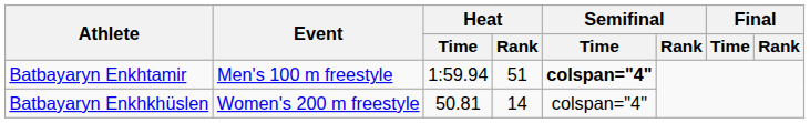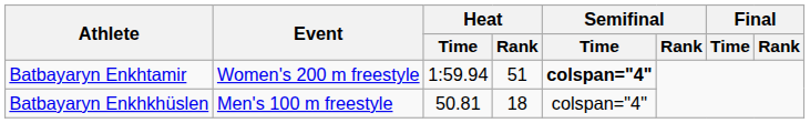Batbayaryn Enkhtamir | Event: Men's 100 m freestyle -> Women's 200 m freestyle
Batbayaryn Enkhkhüslen | Event: Women's 200 m freestyle -> Men's 100 m freestyle
Batbayaryn Enkhkhüslen | Heat / Rank: 14 -> 18
